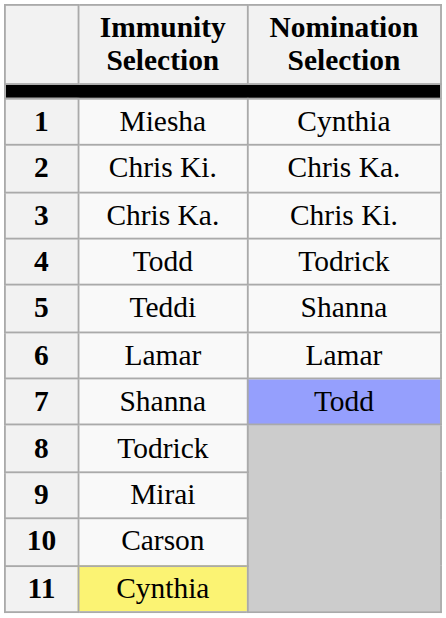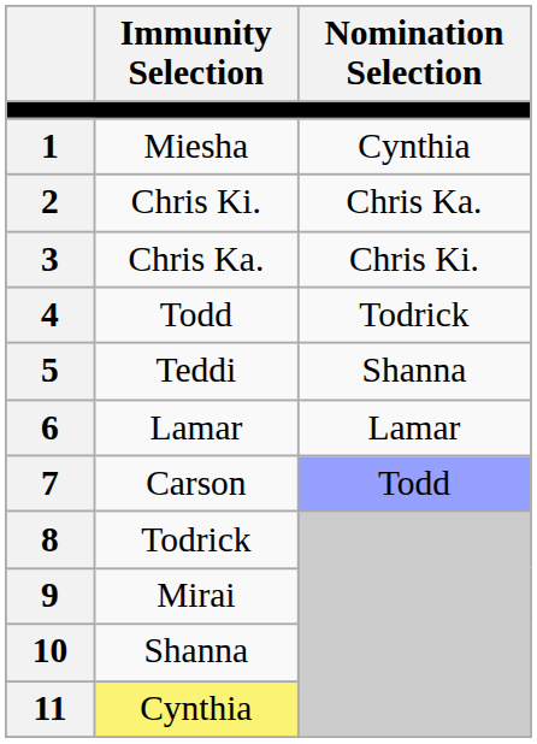7 | Immunity Selection: Shanna -> Carson
10 | Immunity Selection: Carson -> Shanna
